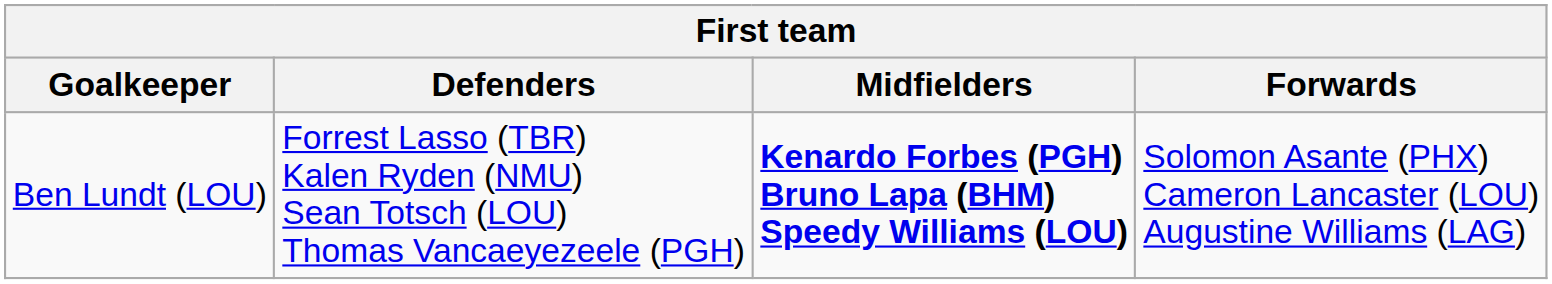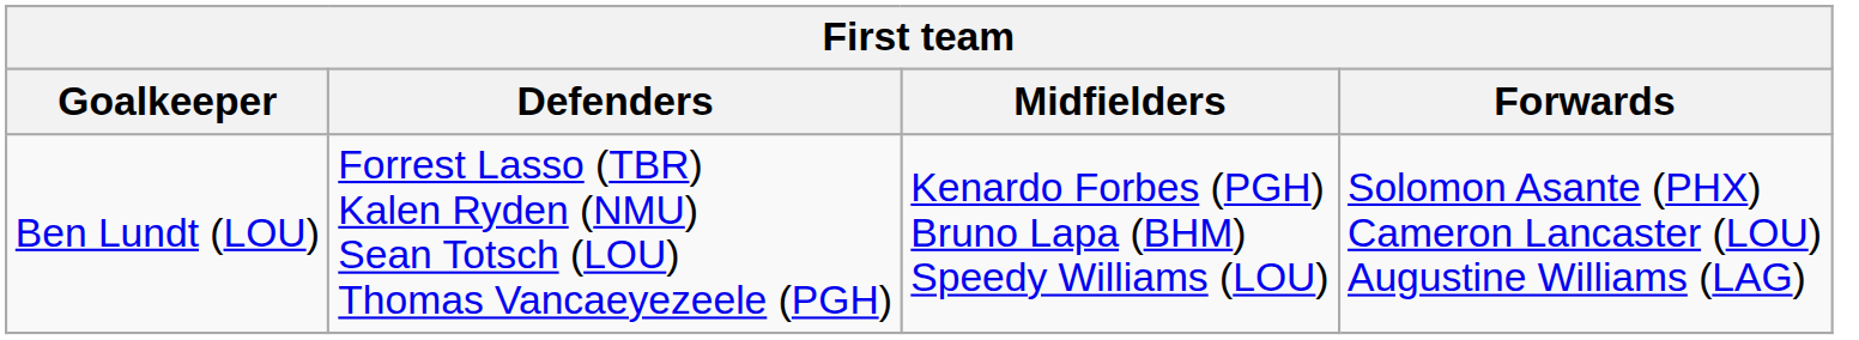Ben Lundt (LOU) | Midfielders: bold -> normal
